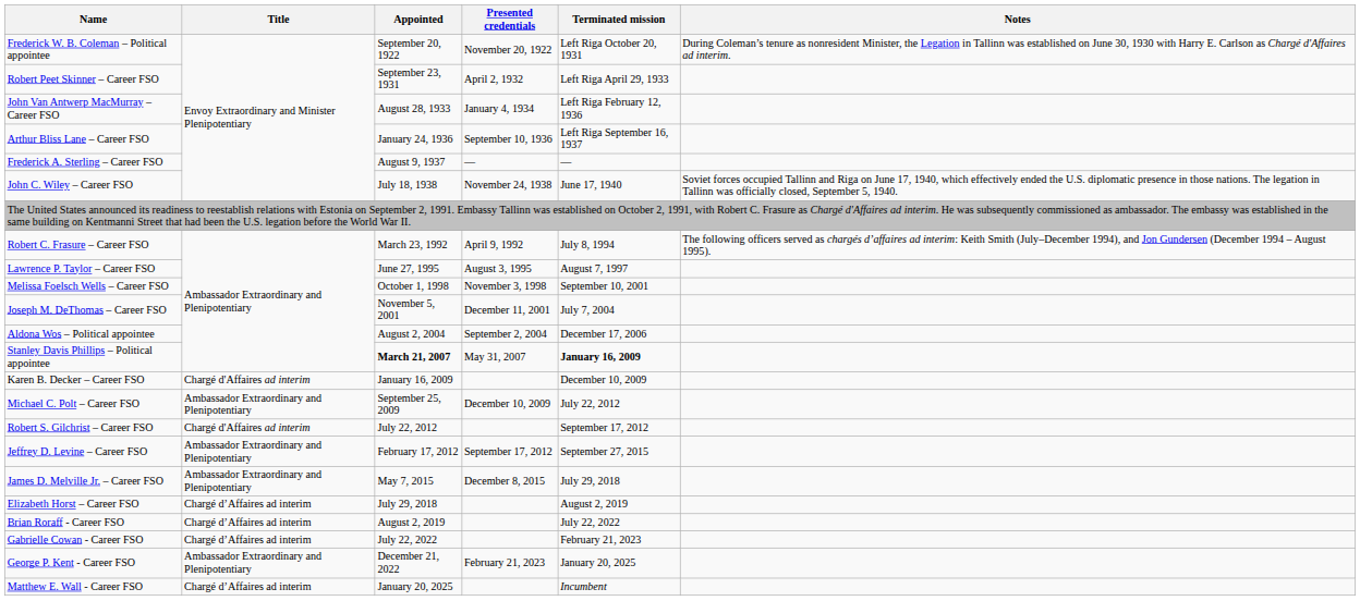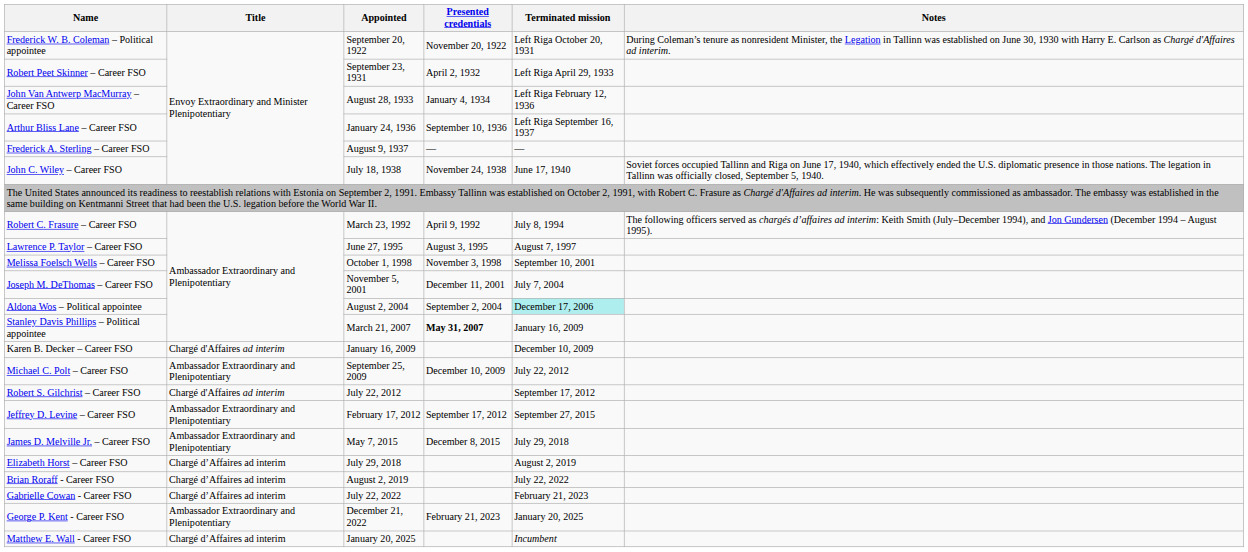Aldona Wos – Political appointee | Terminated mission: no background -> paleturquoise background
Stanley Davis Phillips – Political appointee | Appointed: bold -> normal
Stanley Davis Phillips – Political appointee | Presented credentials: normal -> bold
Stanley Davis Phillips – Political appointee | Terminated mission: bold -> normal
